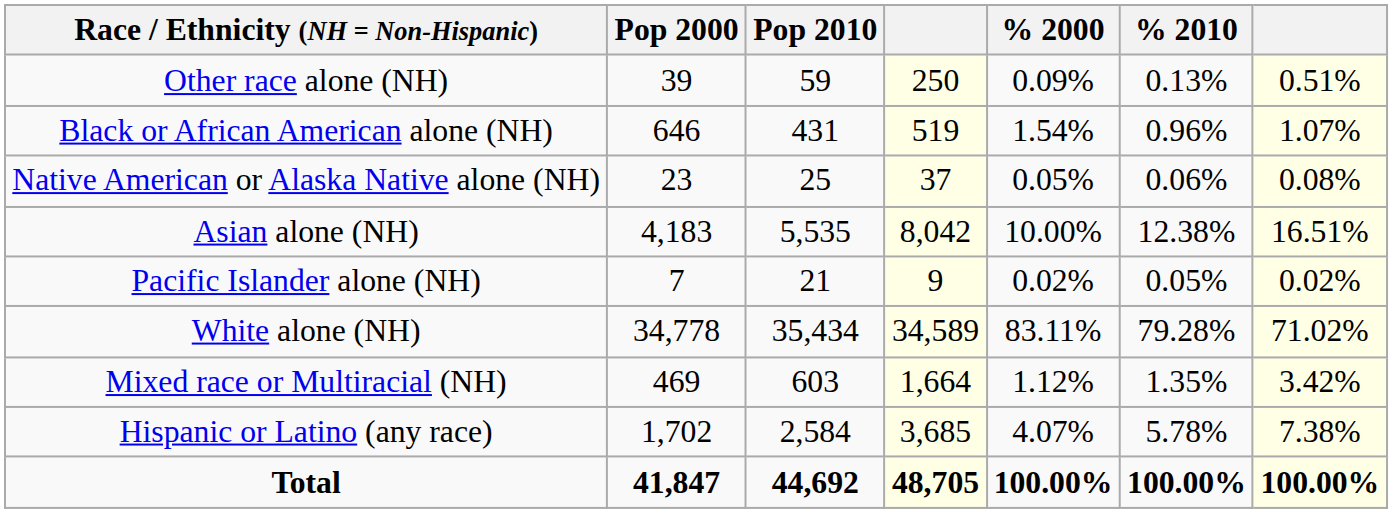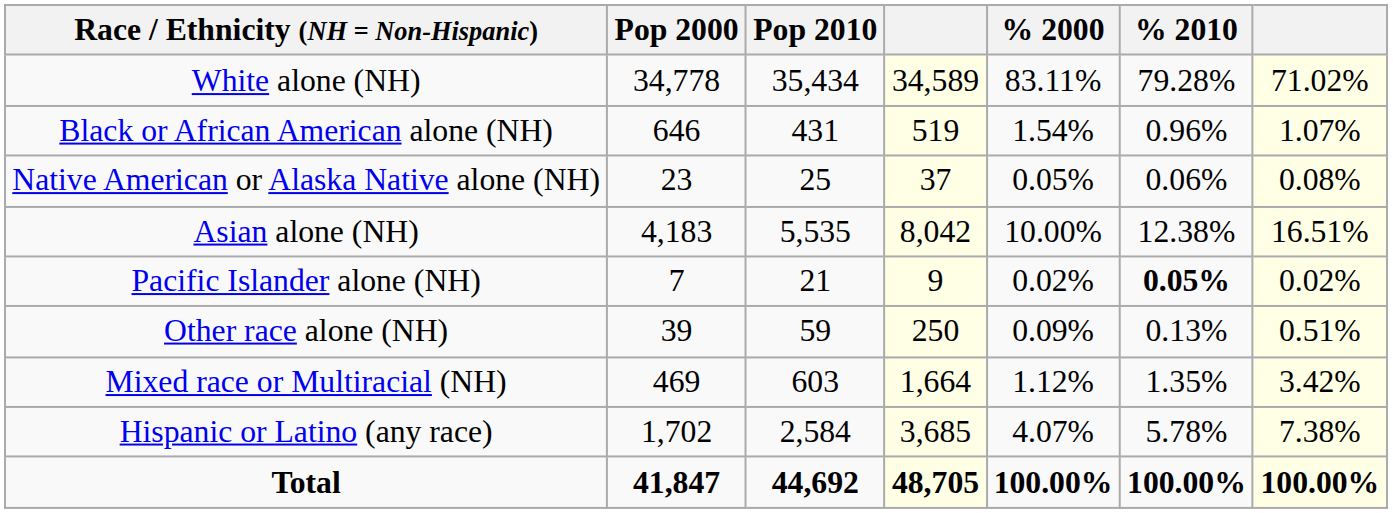rows swapped: White alone (NH) <-> Other race alone (NH)
Pacific Islander alone (NH) | % 2010: normal -> bold
